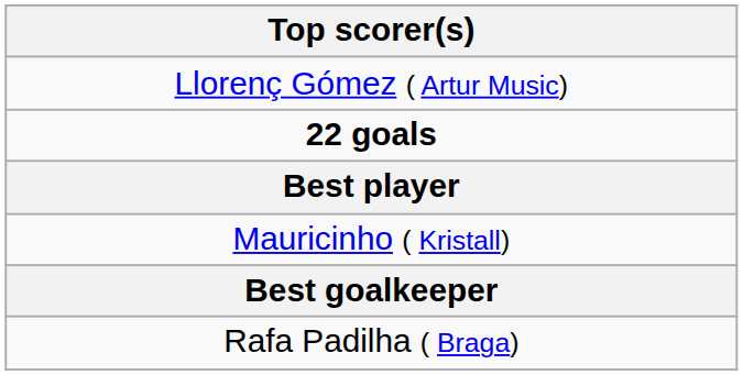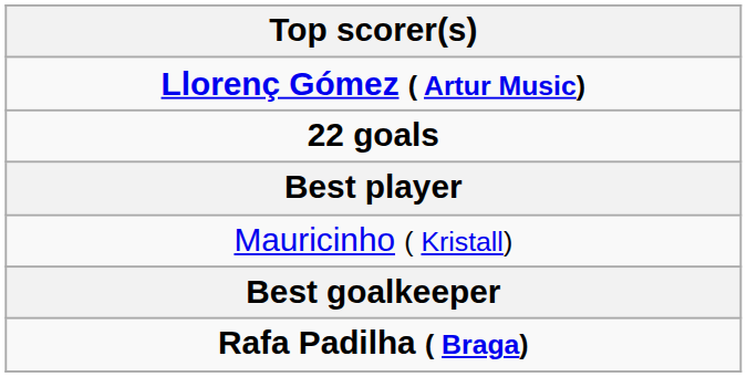Llorenç Gómez ( Artur Music) | column 1: normal -> bold
Rafa Padilha ( Braga) | column 1: normal -> bold
